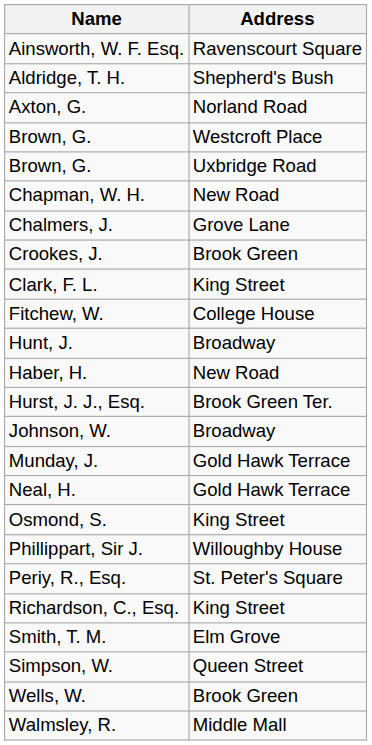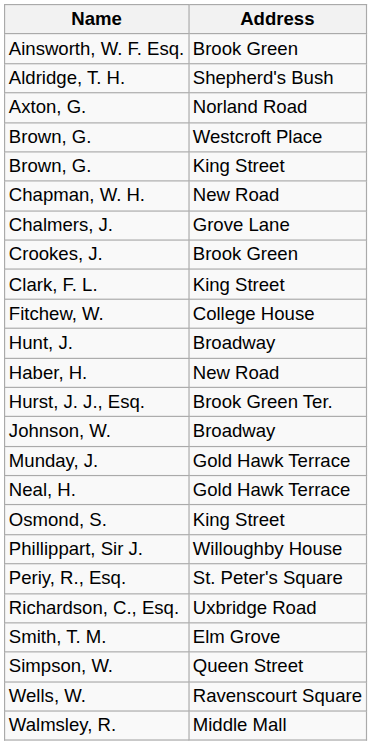row 2 | Address: Ravenscourt Square -> Brook Green
row 6 | Address: Uxbridge Road -> King Street
row 21 | Address: King Street -> Uxbridge Road
row 24 | Address: Brook Green -> Ravenscourt Square
